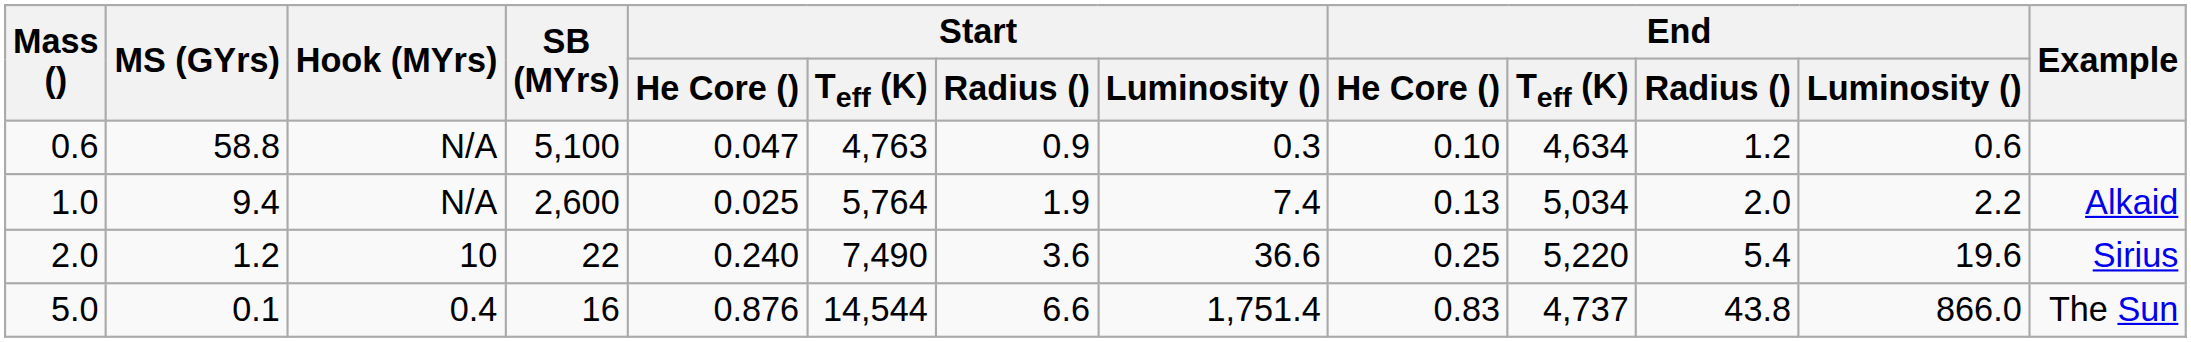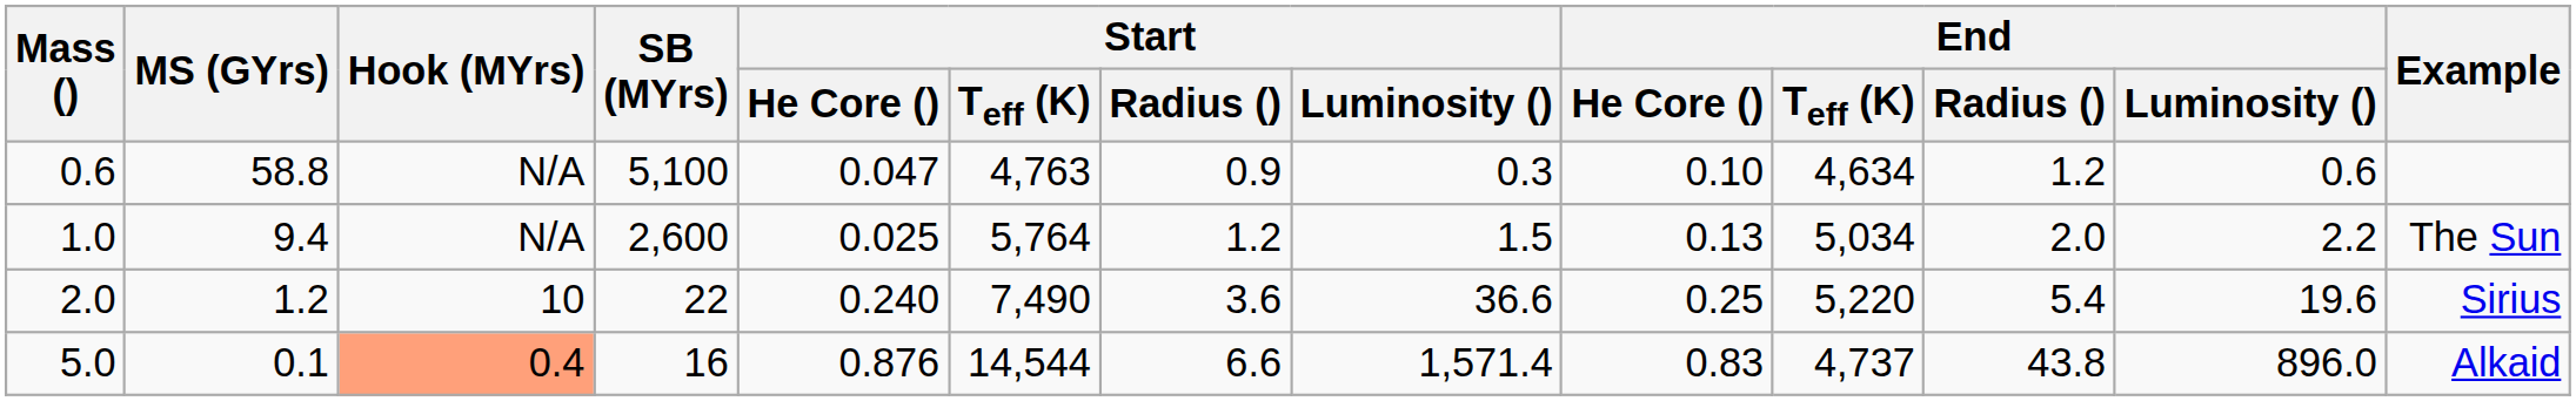1.0 | Start / Radius (): 1.9 -> 1.2
1.0 | Start / Luminosity (): 7.4 -> 1.5
1.0 | Example: Alkaid -> The Sun
5.0 | Hook (MYrs): no background -> lightsalmon background
5.0 | Start / Luminosity (): 1,751.4 -> 1,571.4
5.0 | End / Luminosity (): 866.0 -> 896.0
5.0 | Example: The Sun -> Alkaid
